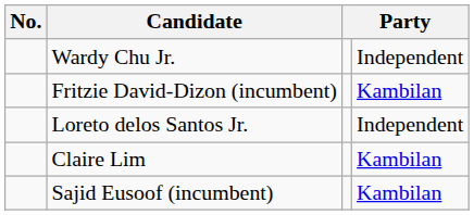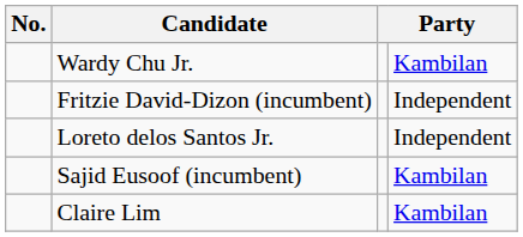Wardy Chu Jr. | column 4: Independent -> Kambilan
Fritzie David-Dizon (incumbent) | column 4: Kambilan -> Independent
rows swapped: Sajid Eusoof (incumbent) <-> Claire Lim
